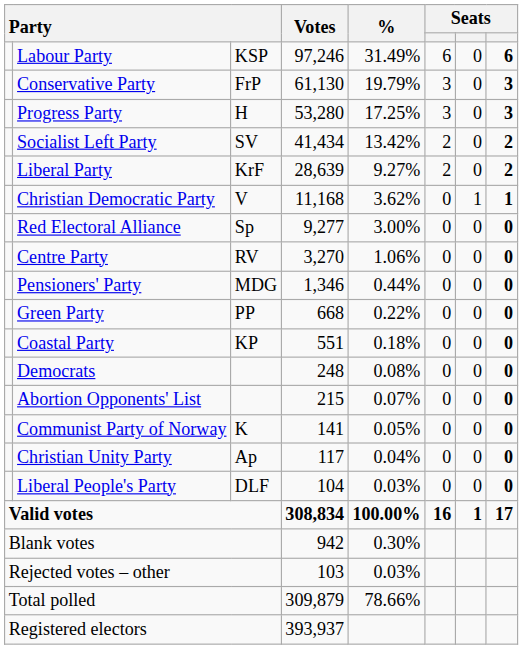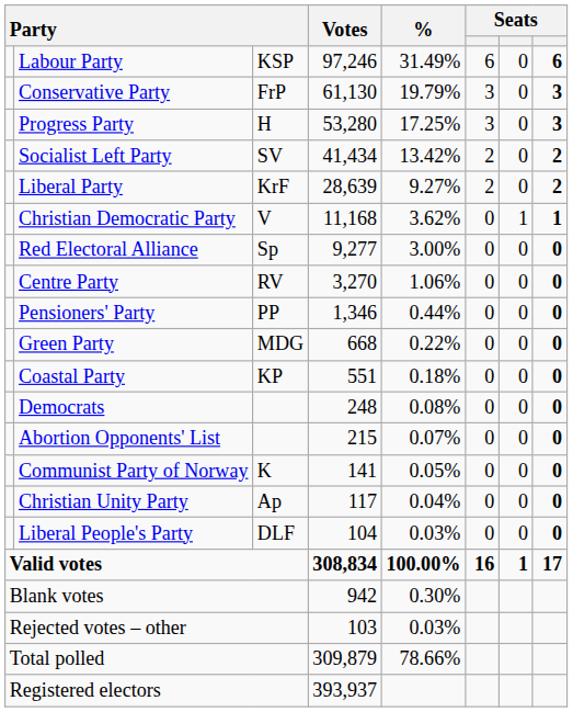Pensioners' Party | column 3: MDG -> PP
Green Party | column 3: PP -> MDG
